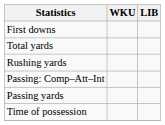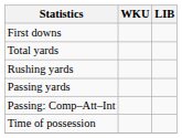rows swapped: Passing yards <-> Passing: Comp–Att–Int
